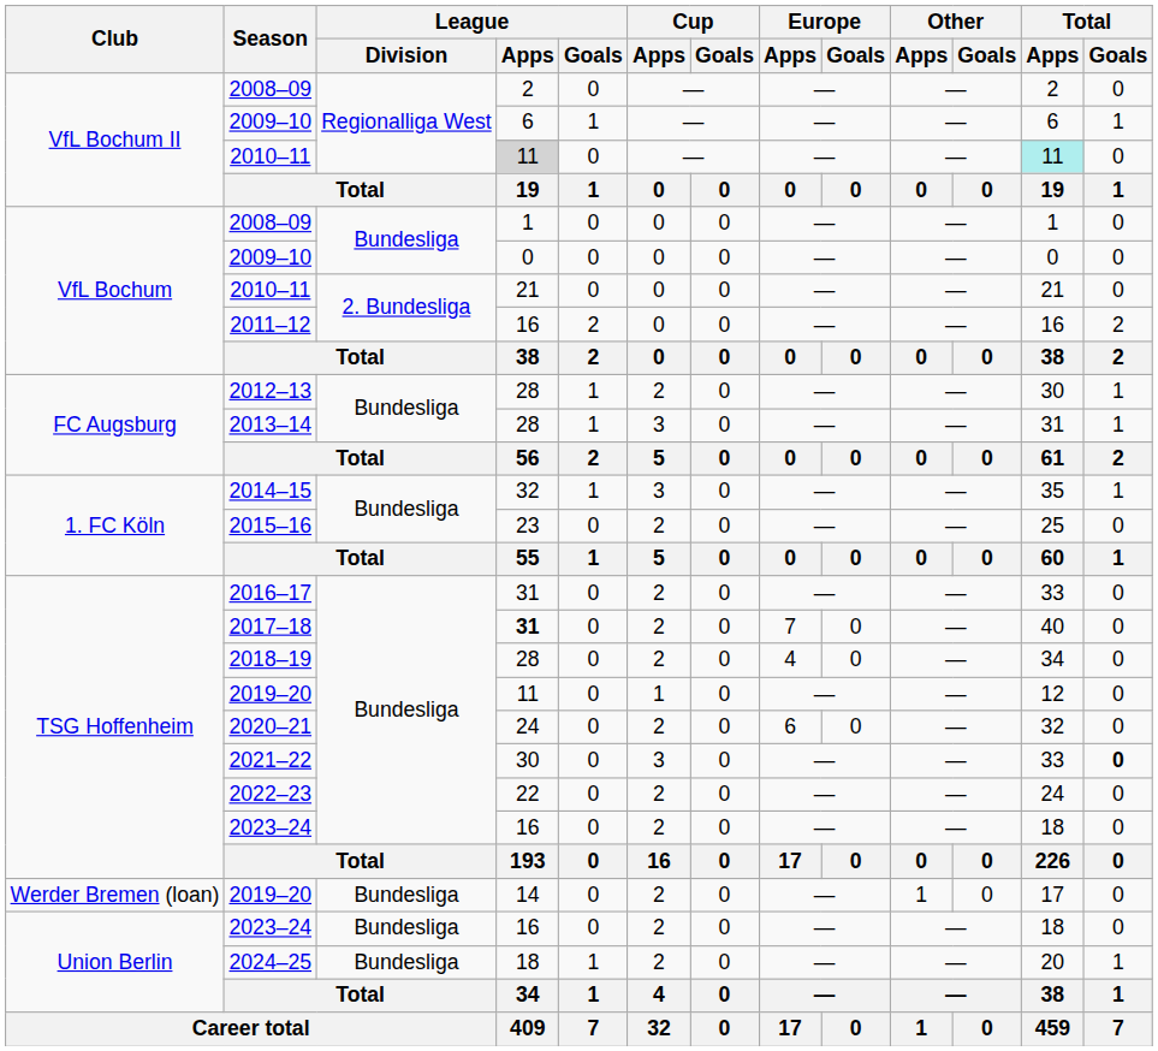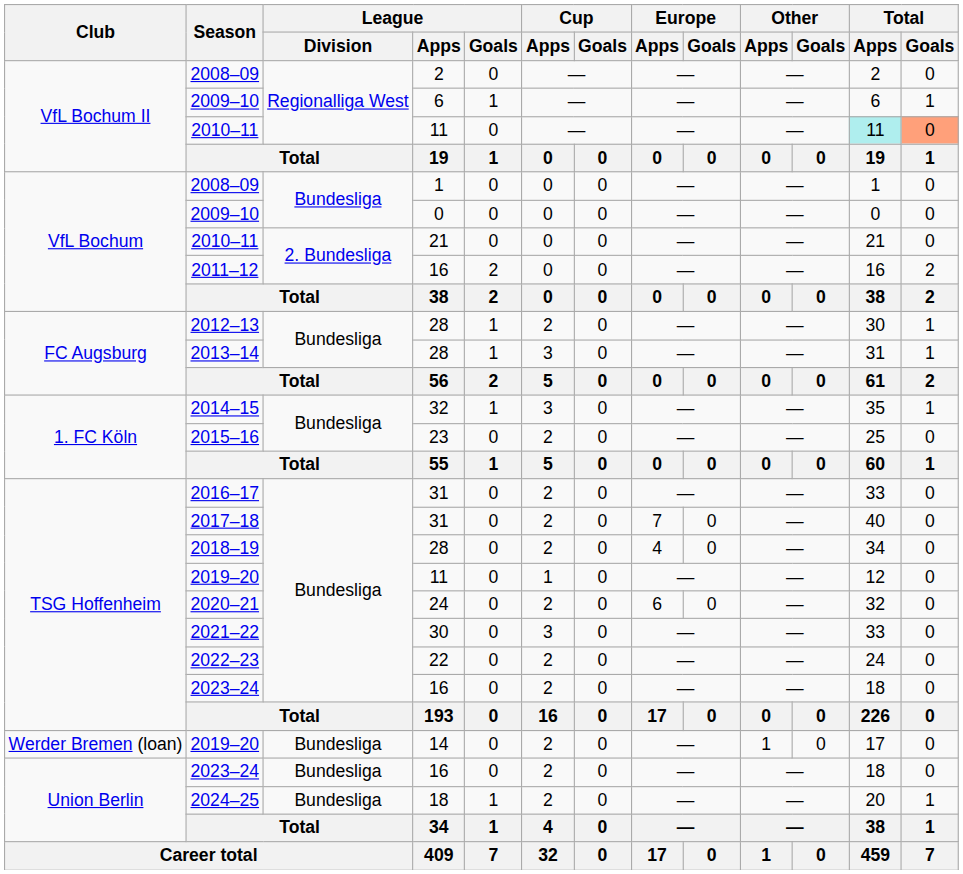VfL Bochum II / 2010–11 | League / Apps: lightgrey background -> no background
VfL Bochum II / 2010–11 | Total / Goals: no background -> lightsalmon background
2017–18 | League / Apps: bold -> normal
2021–22 | Total / Goals: bold -> normal
